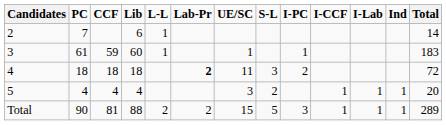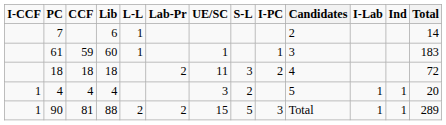columns swapped: Candidates <-> I-CCF
row 4 | Lab-Pr: bold -> normal
